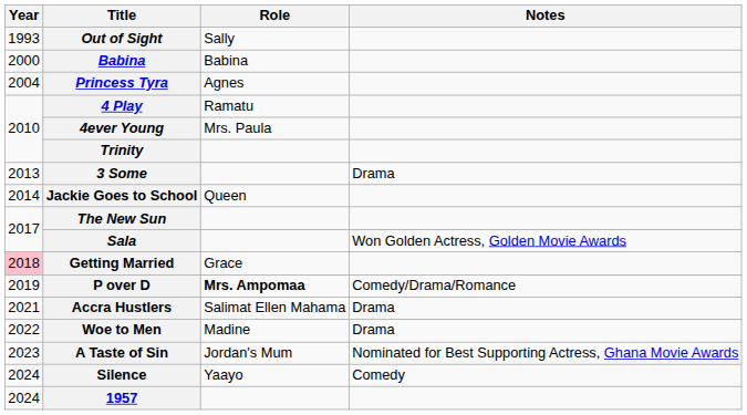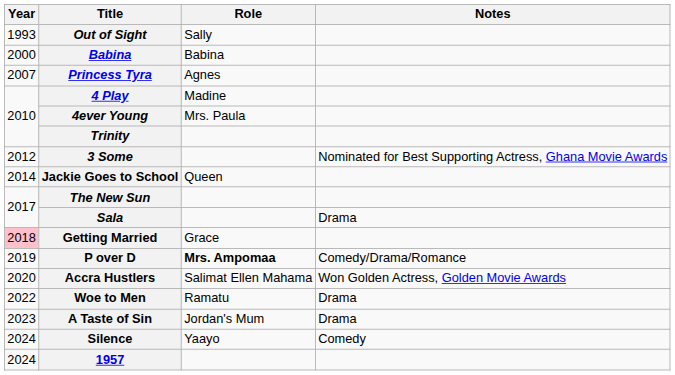Princess Tyra | Year: 2004 -> 2007
4 Play | Role: Ramatu -> Madine
3 Some | Year: 2013 -> 2012
3 Some | Notes: Drama -> Nominated for Best Supporting Actress, Ghana Movie Awards
Sala | Notes: Won Golden Actress, Golden Movie Awards -> Drama
Accra Hustlers | Year: 2021 -> 2020
Accra Hustlers | Notes: Drama -> Won Golden Actress, Golden Movie Awards
Woe to Men | Role: Madine -> Ramatu
A Taste of Sin | Notes: Nominated for Best Supporting Actress, Ghana Movie Awards -> Drama
